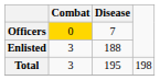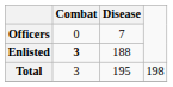Officers | Combat: gold background -> no background
Enlisted | Combat: normal -> bold
